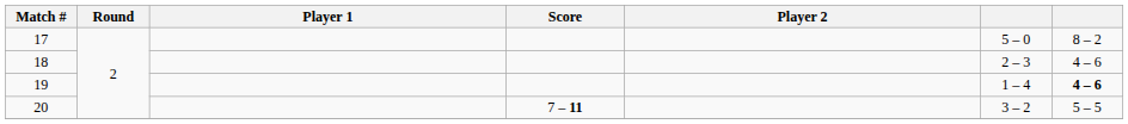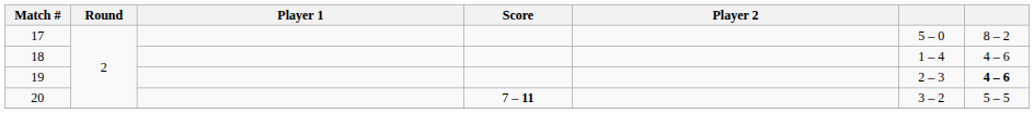18 | column 6: 2 – 3 -> 1 – 4
19 | column 6: 1 – 4 -> 2 – 3
